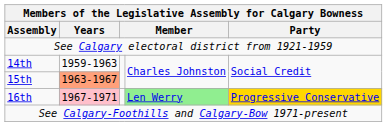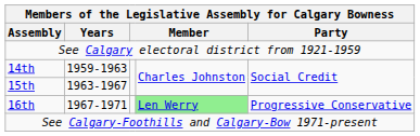15th | Years: lightsalmon background -> no background
16th | Years: pink background -> no background
16th | Party: gold background -> no background
